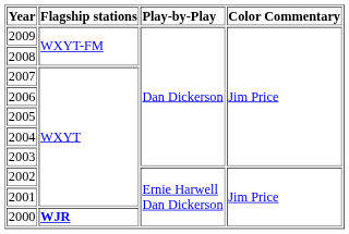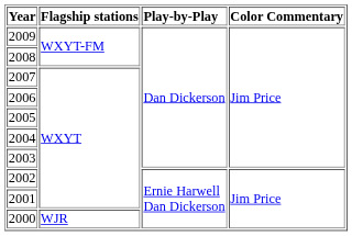2000 | Flagship stations: bold -> normal
